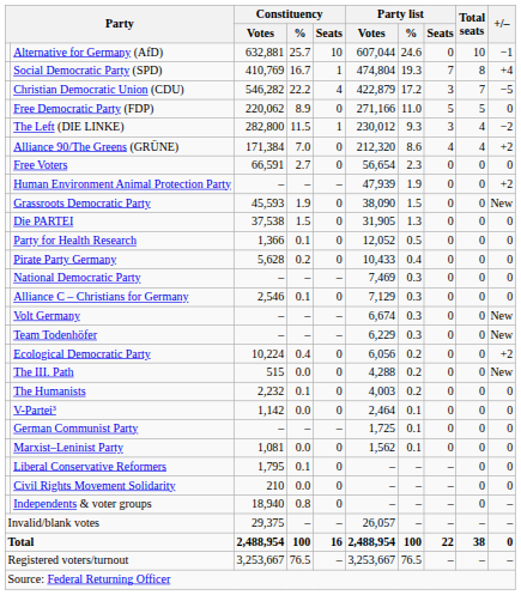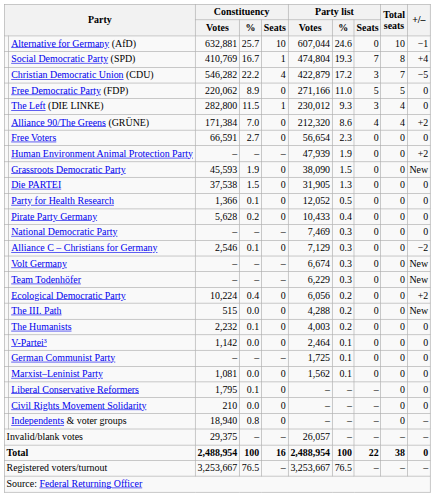The Left (DIE LINKE) | +/–: −2 -> 0
Alliance C – Christians for Germany | +/–: 0 -> −2
